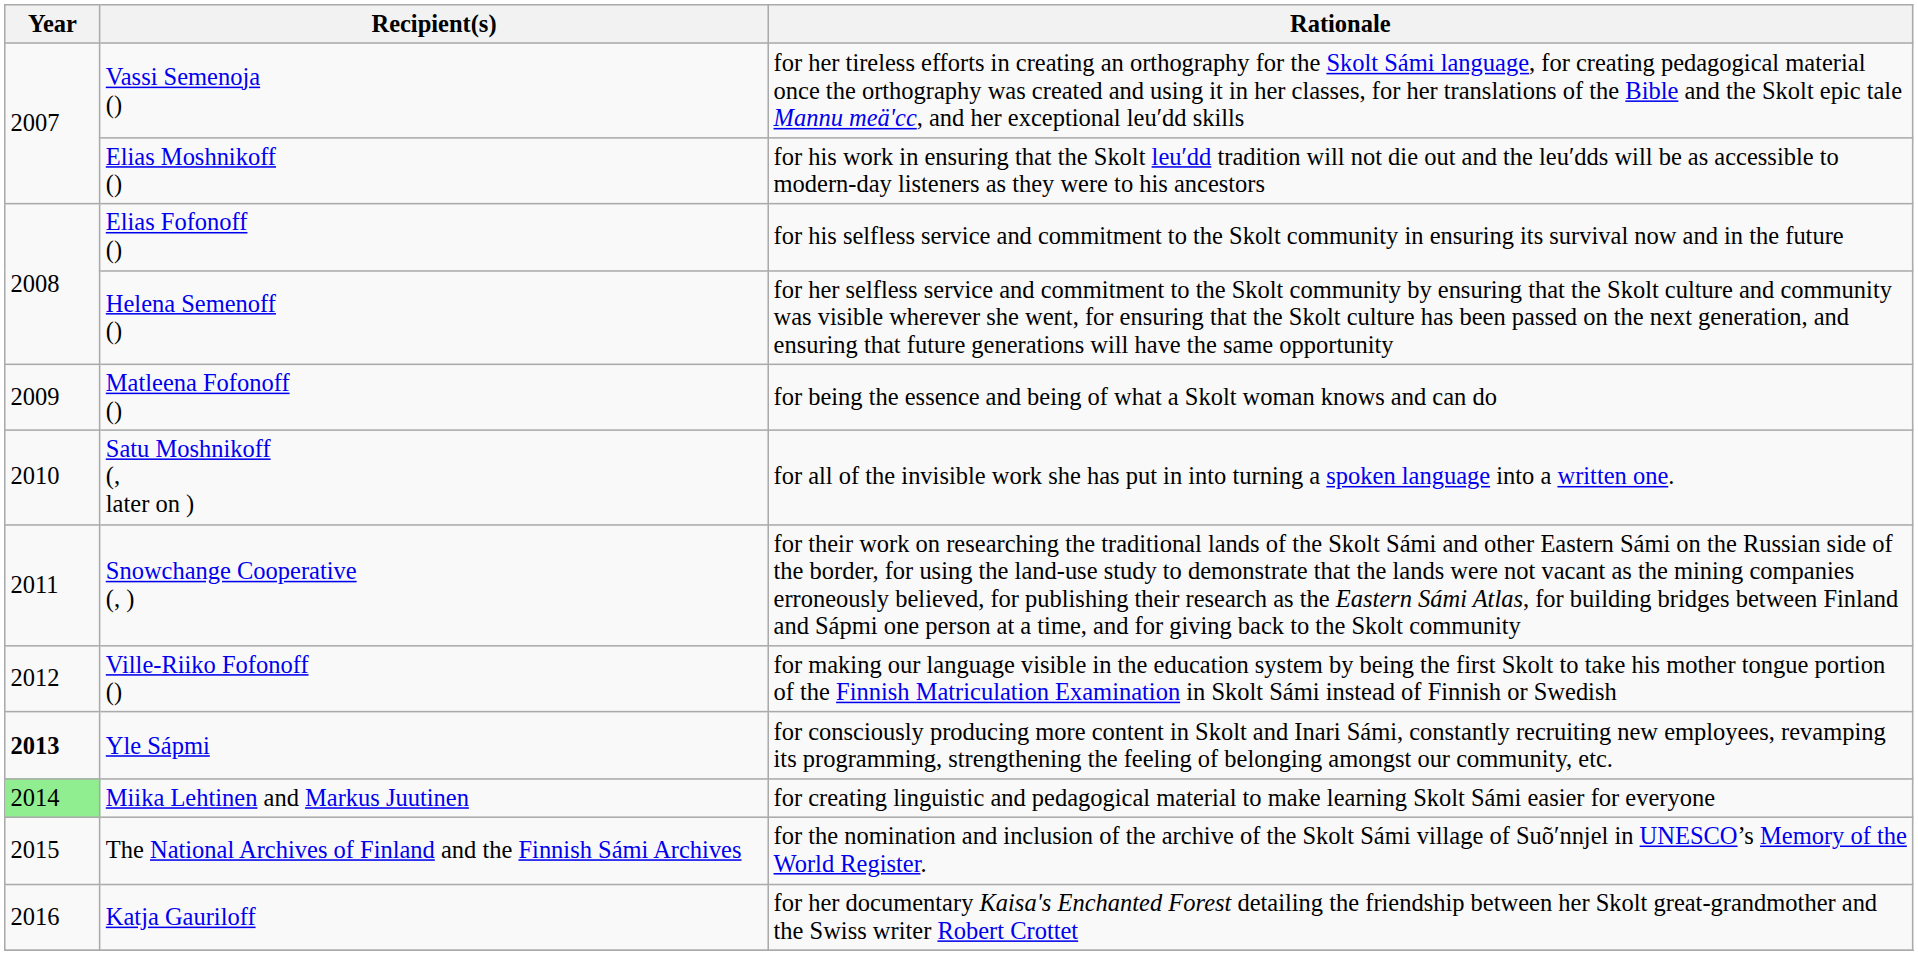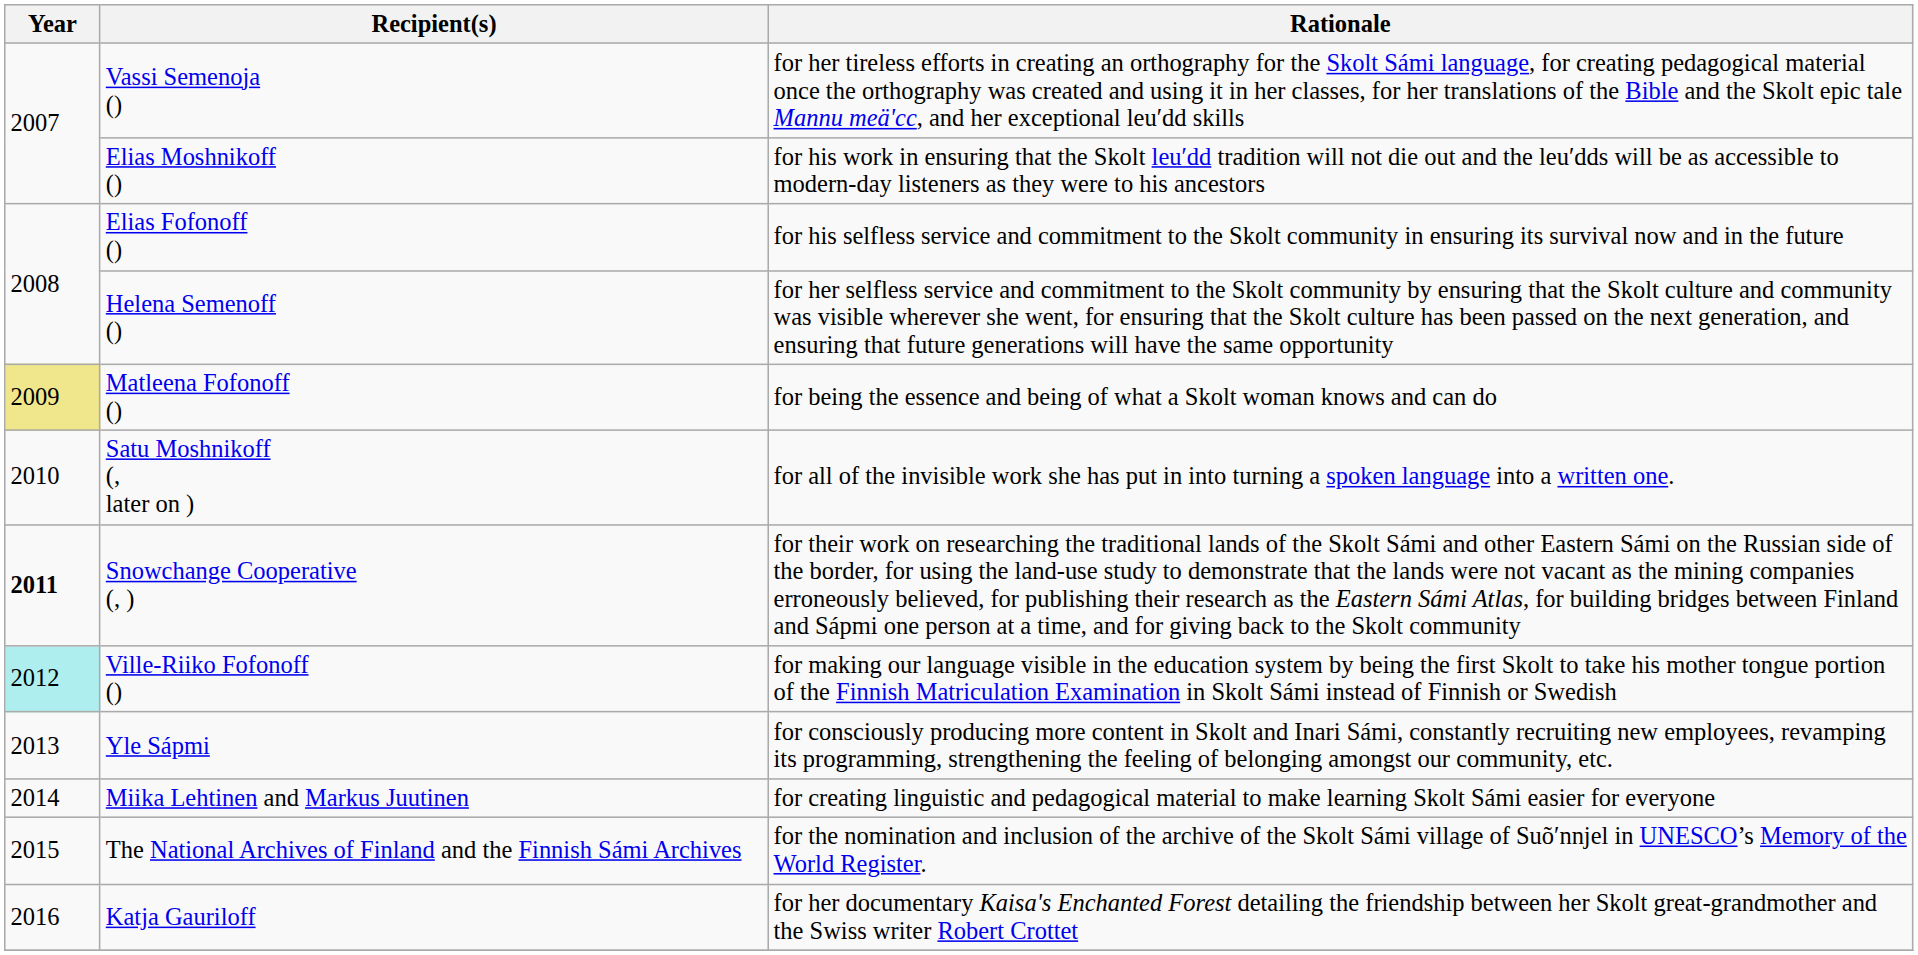Matleena Fofonoff () | Year: no background -> khaki background
Snowchange Cooperative (, ) | Year: normal -> bold
Ville-Riiko Fofonoff () | Year: no background -> paleturquoise background
Yle Sápmi | Year: bold -> normal
Miika Lehtinen and Markus Juutinen | Year: lightgreen background -> no background
